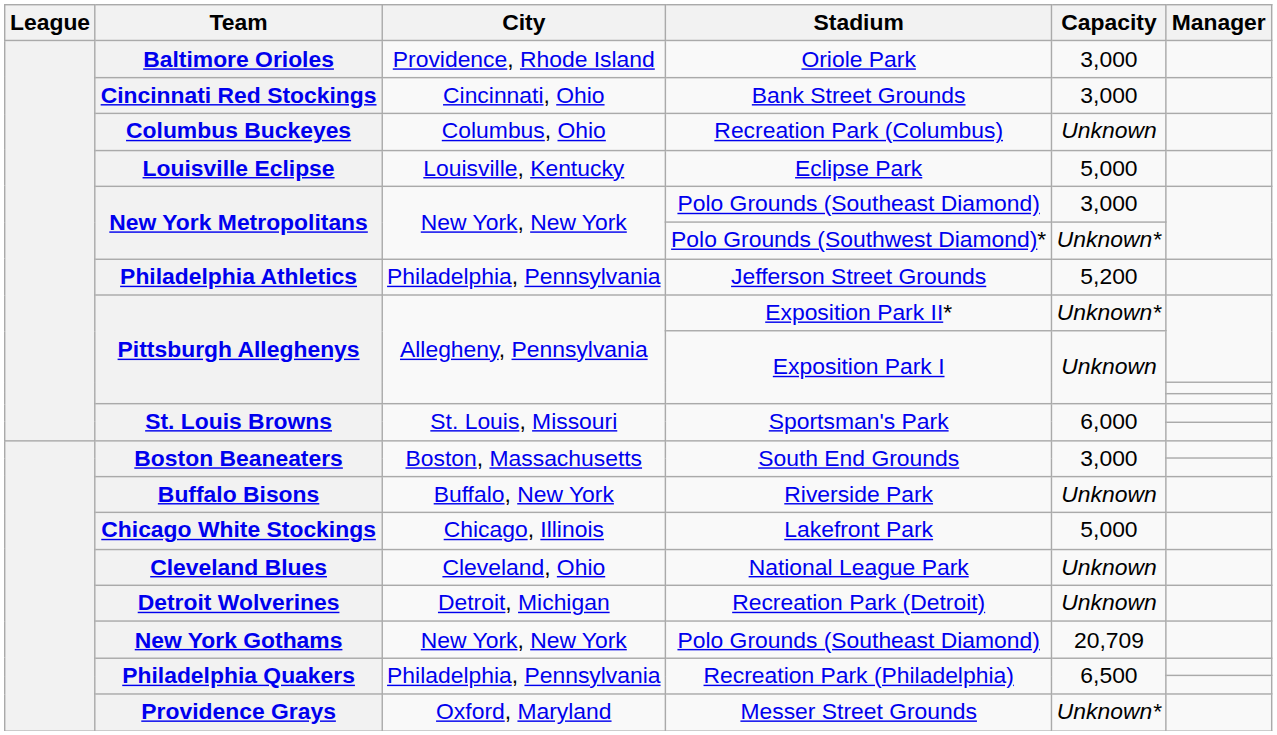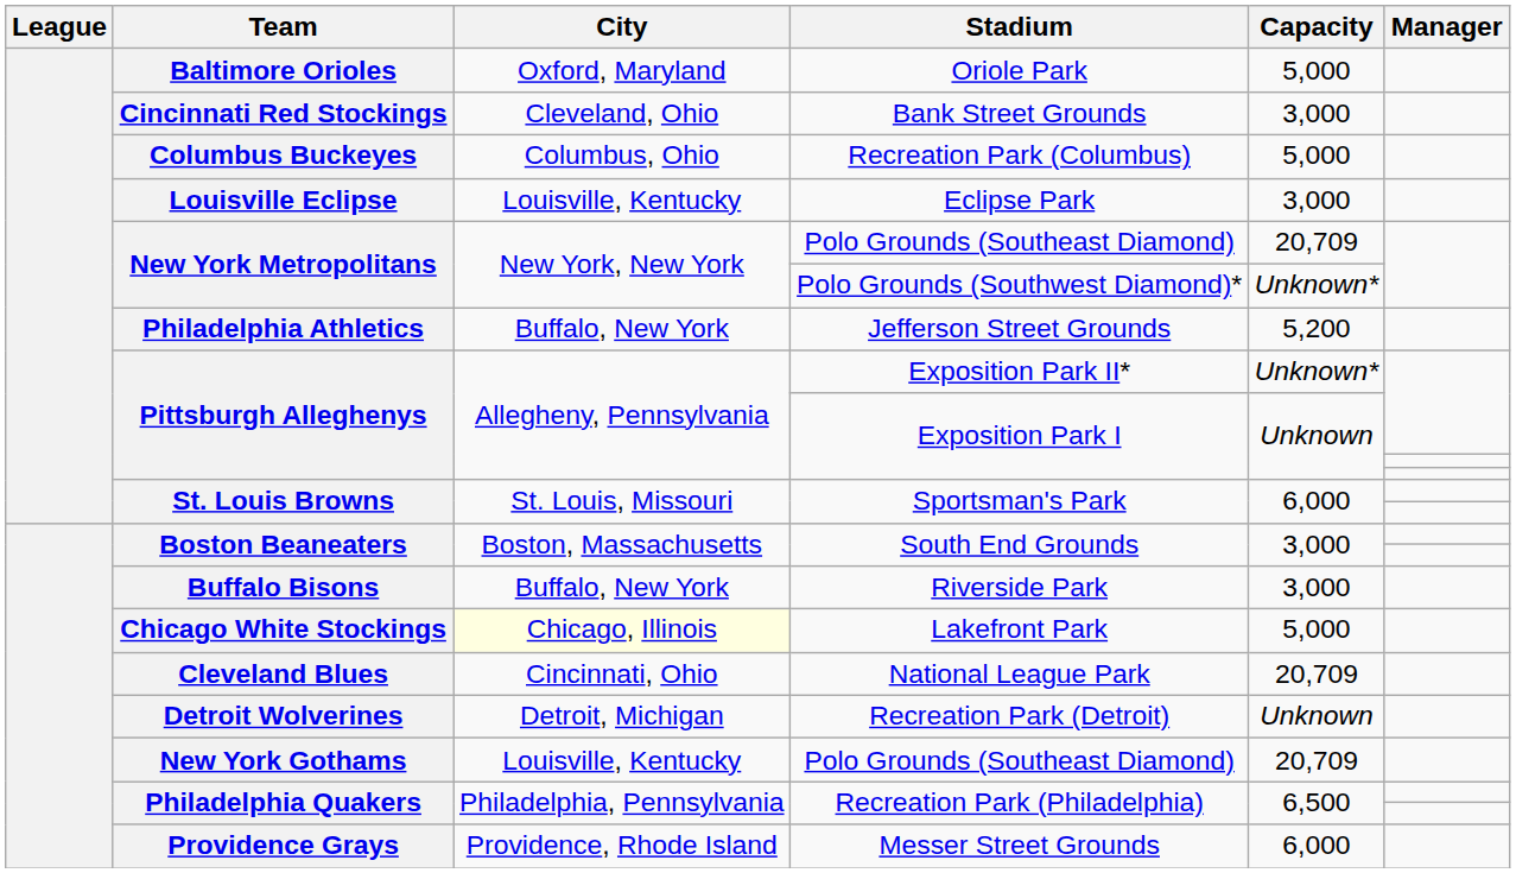Oriole Park | City: Providence, Rhode Island -> Oxford, Maryland
Oriole Park | Capacity: 3,000 -> 5,000
Bank Street Grounds | City: Cincinnati, Ohio -> Cleveland, Ohio
Recreation Park (Columbus) | Capacity: Unknown -> 5,000
Eclipse Park | Capacity: 5,000 -> 3,000
New York Metropolitans / Polo Grounds (Southeast Diamond) | Capacity: 3,000 -> 20,709
Jefferson Street Grounds | City: Philadelphia, Pennsylvania -> Buffalo, New York
Riverside Park | Capacity: Unknown -> 3,000
Lakefront Park | City: no background -> lightyellow background
National League Park | City: Cleveland, Ohio -> Cincinnati, Ohio
National League Park | Capacity: Unknown -> 20,709
New York Gothams / Polo Grounds (Southeast Diamond) | City: New York, New York -> Louisville, Kentucky
Messer Street Grounds | City: Oxford, Maryland -> Providence, Rhode Island
Messer Street Grounds | Capacity: Unknown* -> 6,000
